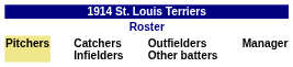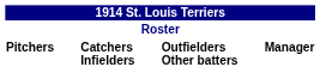Pitchers | column 1: khaki background -> no background
